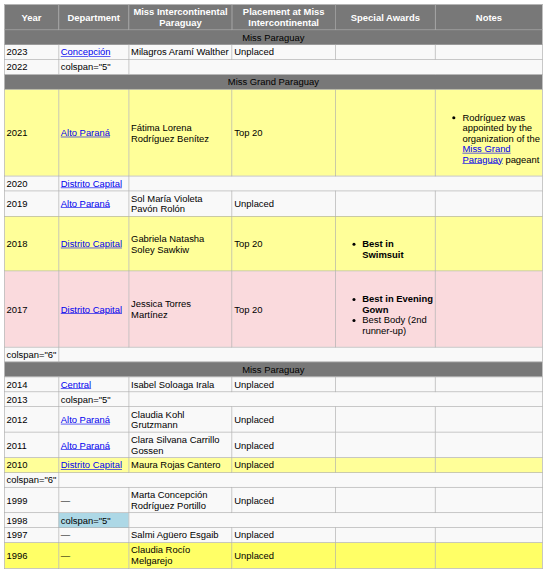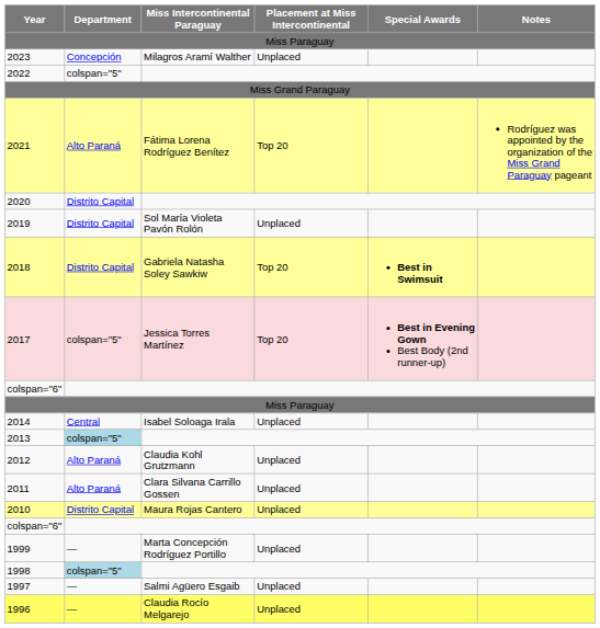2019 | Department: Alto Paraná -> Distrito Capital
2017 | Department: Distrito Capital -> colspan="5"
2013 | Department: no background -> lightblue background
